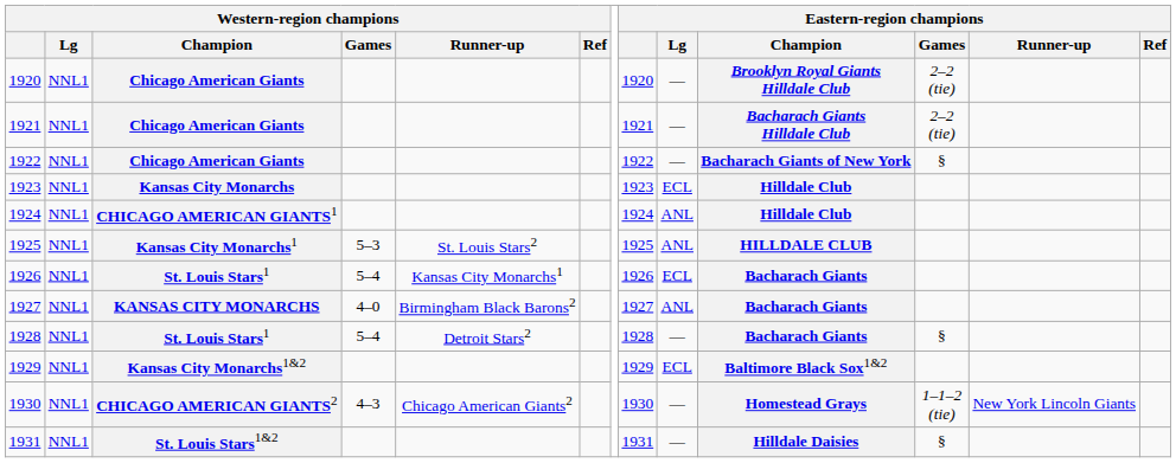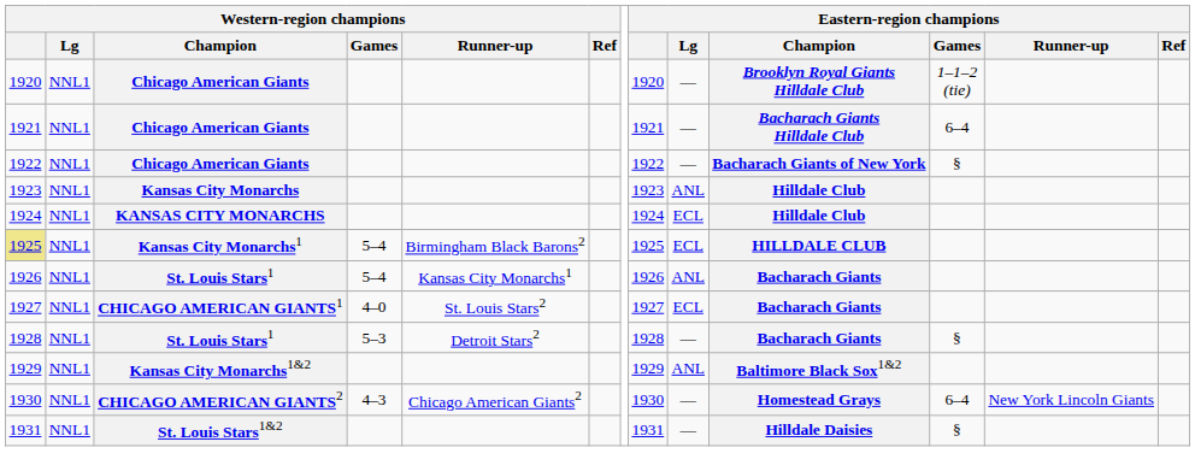row 3 | Eastern-region champions / Games: 2–2 (tie) -> 1–1–2 (tie)
row 4 | Eastern-region champions / Games: 2–2 (tie) -> 6–4
row 6 | Eastern-region champions / Lg: ECL -> ANL
row 7 | Western-region champions / Champion: CHICAGO AMERICAN GIANTS1 -> KANSAS CITY MONARCHS
row 7 | Eastern-region champions / Lg: ANL -> ECL
row 8 | Western-region champions: no background -> khaki background
row 8 | Western-region champions / Games: 5–3 -> 5–4
row 8 | Western-region champions / Runner-up: St. Louis Stars2 -> Birmingham Black Barons2
row 8 | Eastern-region champions / Lg: ANL -> ECL
row 9 | Eastern-region champions / Lg: ECL -> ANL
row 10 | Western-region champions / Champion: KANSAS CITY MONARCHS -> CHICAGO AMERICAN GIANTS1
row 10 | Western-region champions / Runner-up: Birmingham Black Barons2 -> St. Louis Stars2
row 10 | Eastern-region champions / Lg: ANL -> ECL
row 11 | Western-region champions / Games: 5–4 -> 5–3
row 12 | Eastern-region champions / Lg: ECL -> ANL
row 13 | Eastern-region champions / Games: 1–1–2 (tie) -> 6–4
